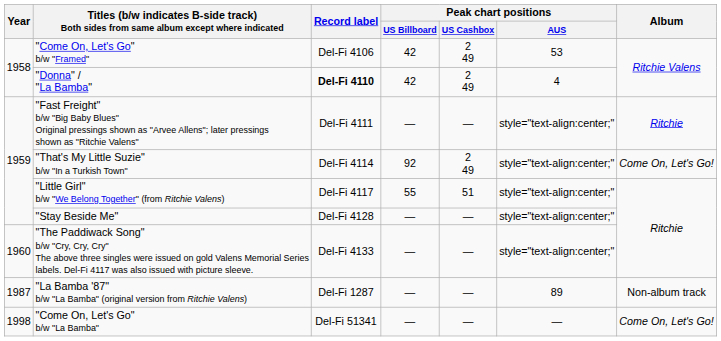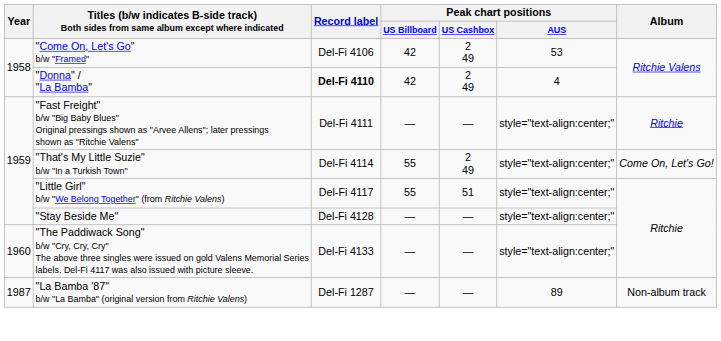"That's My Little Suzie" b/w "In a Turkish Town" | Peak chart positions / US Billboard: 92 -> 55
- row: 1998 | "Come On, Let's Go" b/w "La Bamba" | Del-Fi 51341 | — | — | — | Come On, Let's Go!
